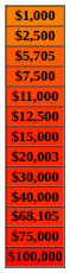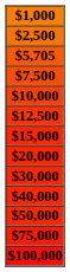row 5 | column 1: $11,000 -> $10,000
row 8 | column 1: $20,003 -> $20,000
row 11 | column 1: $68,105 -> $50,000
